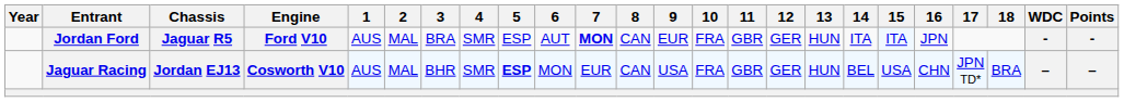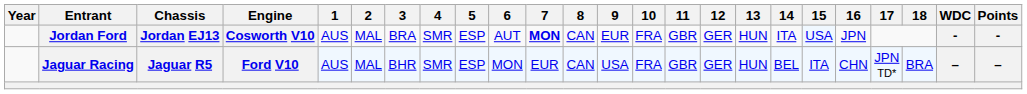Jordan Ford | Chassis: Jaguar R5 -> Jordan EJ13
Jordan Ford | Engine: Ford V10 -> Cosworth V10
Jordan Ford | 15: ITA -> USA
Jaguar Racing | Chassis: Jordan EJ13 -> Jaguar R5
Jaguar Racing | Engine: Cosworth V10 -> Ford V10
Jaguar Racing | 5: bold -> normal
Jaguar Racing | 15: USA -> ITA
